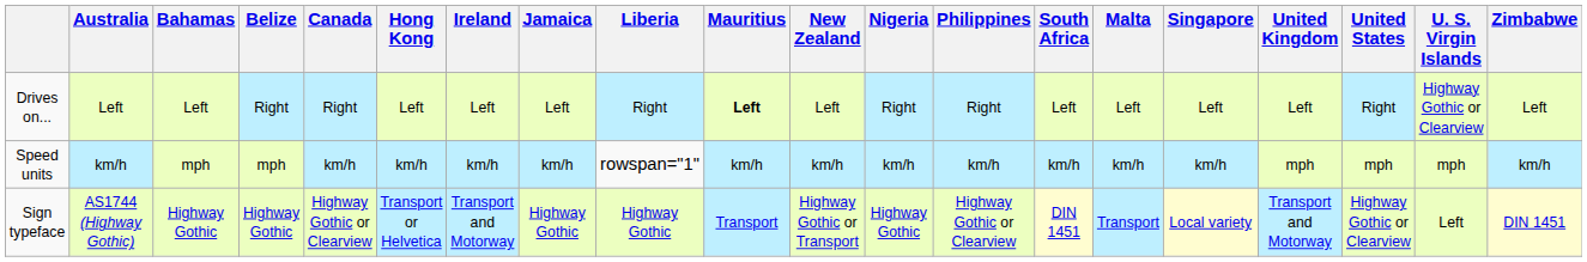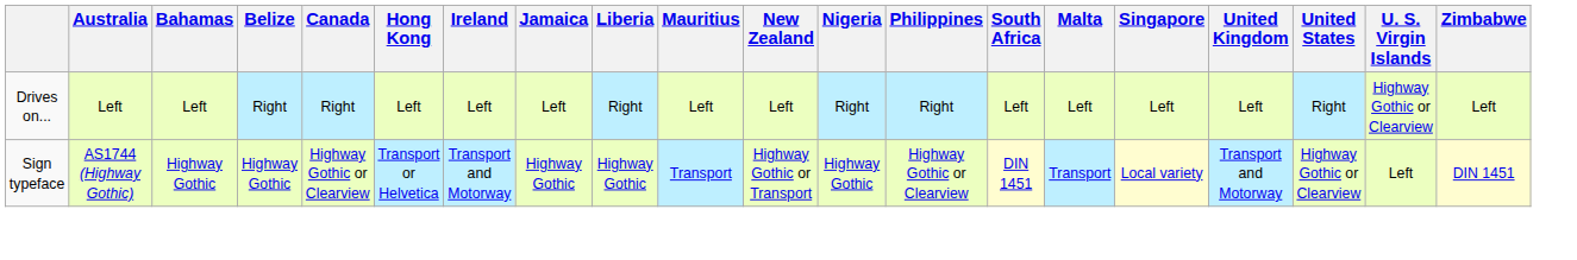Drives on... | Mauritius: bold -> normal
- row: Speed units | km/h | mph | mph | km/h | km/h | km/h | km/h | rowspan="1" | km/h | km/h | km/h | km/h | km/h | km/h | km/h | mph | mph | mph | km/h
